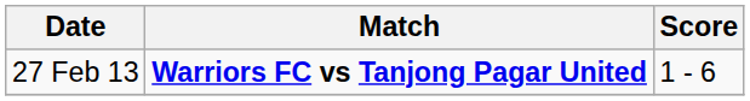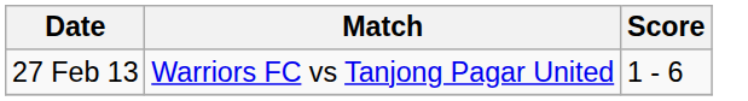27 Feb 13 | Match: bold -> normal
